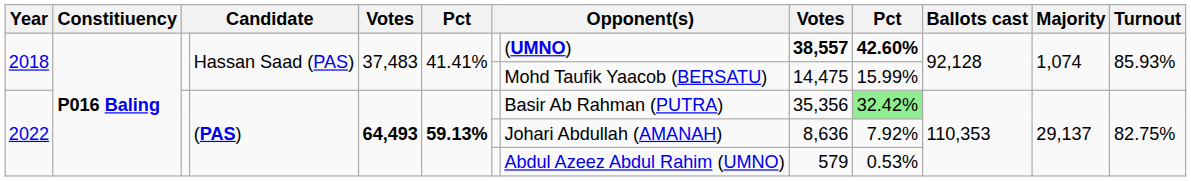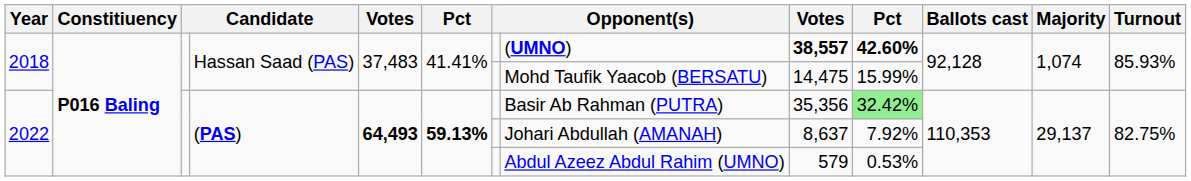row 5 | column 9: 8,636 -> 8,637
